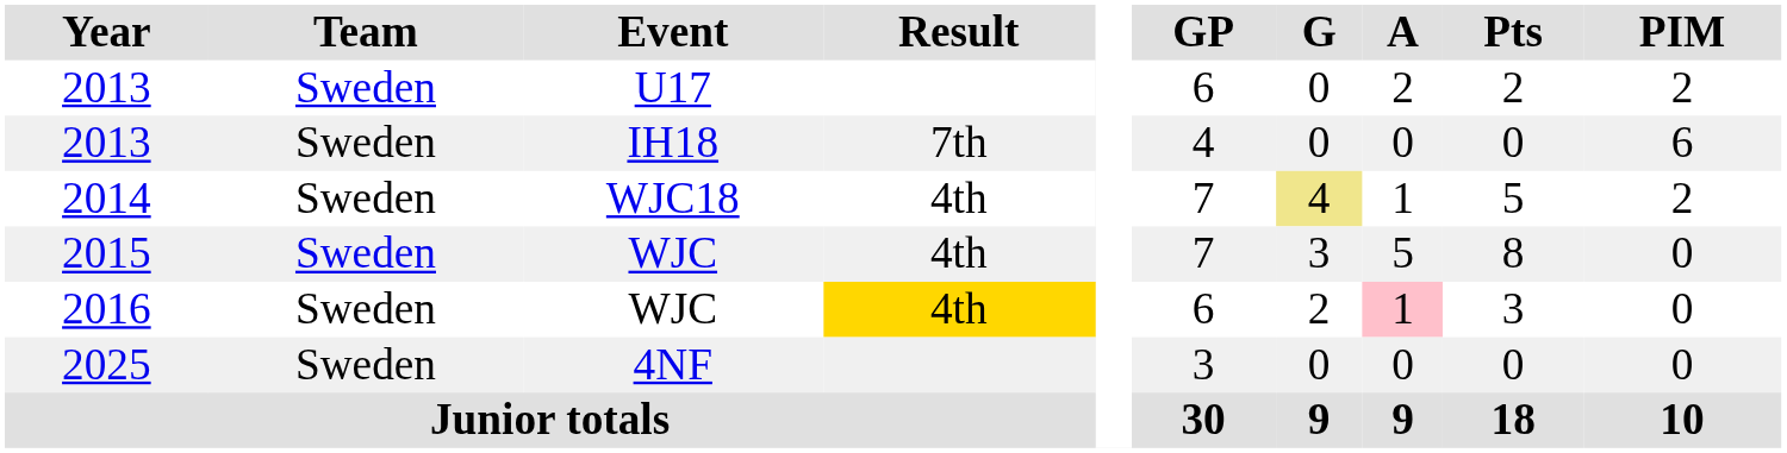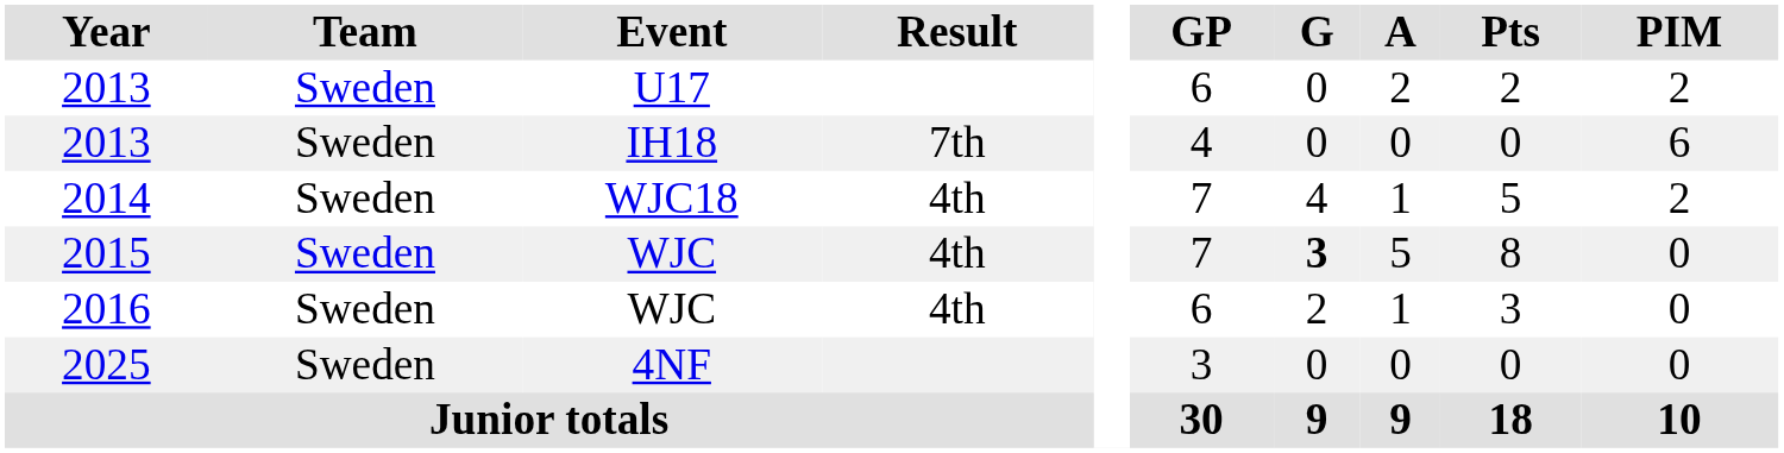2014 | G: khaki background -> no background
2015 | G: normal -> bold
2016 | Result: gold background -> no background
2016 | A: pink background -> no background
